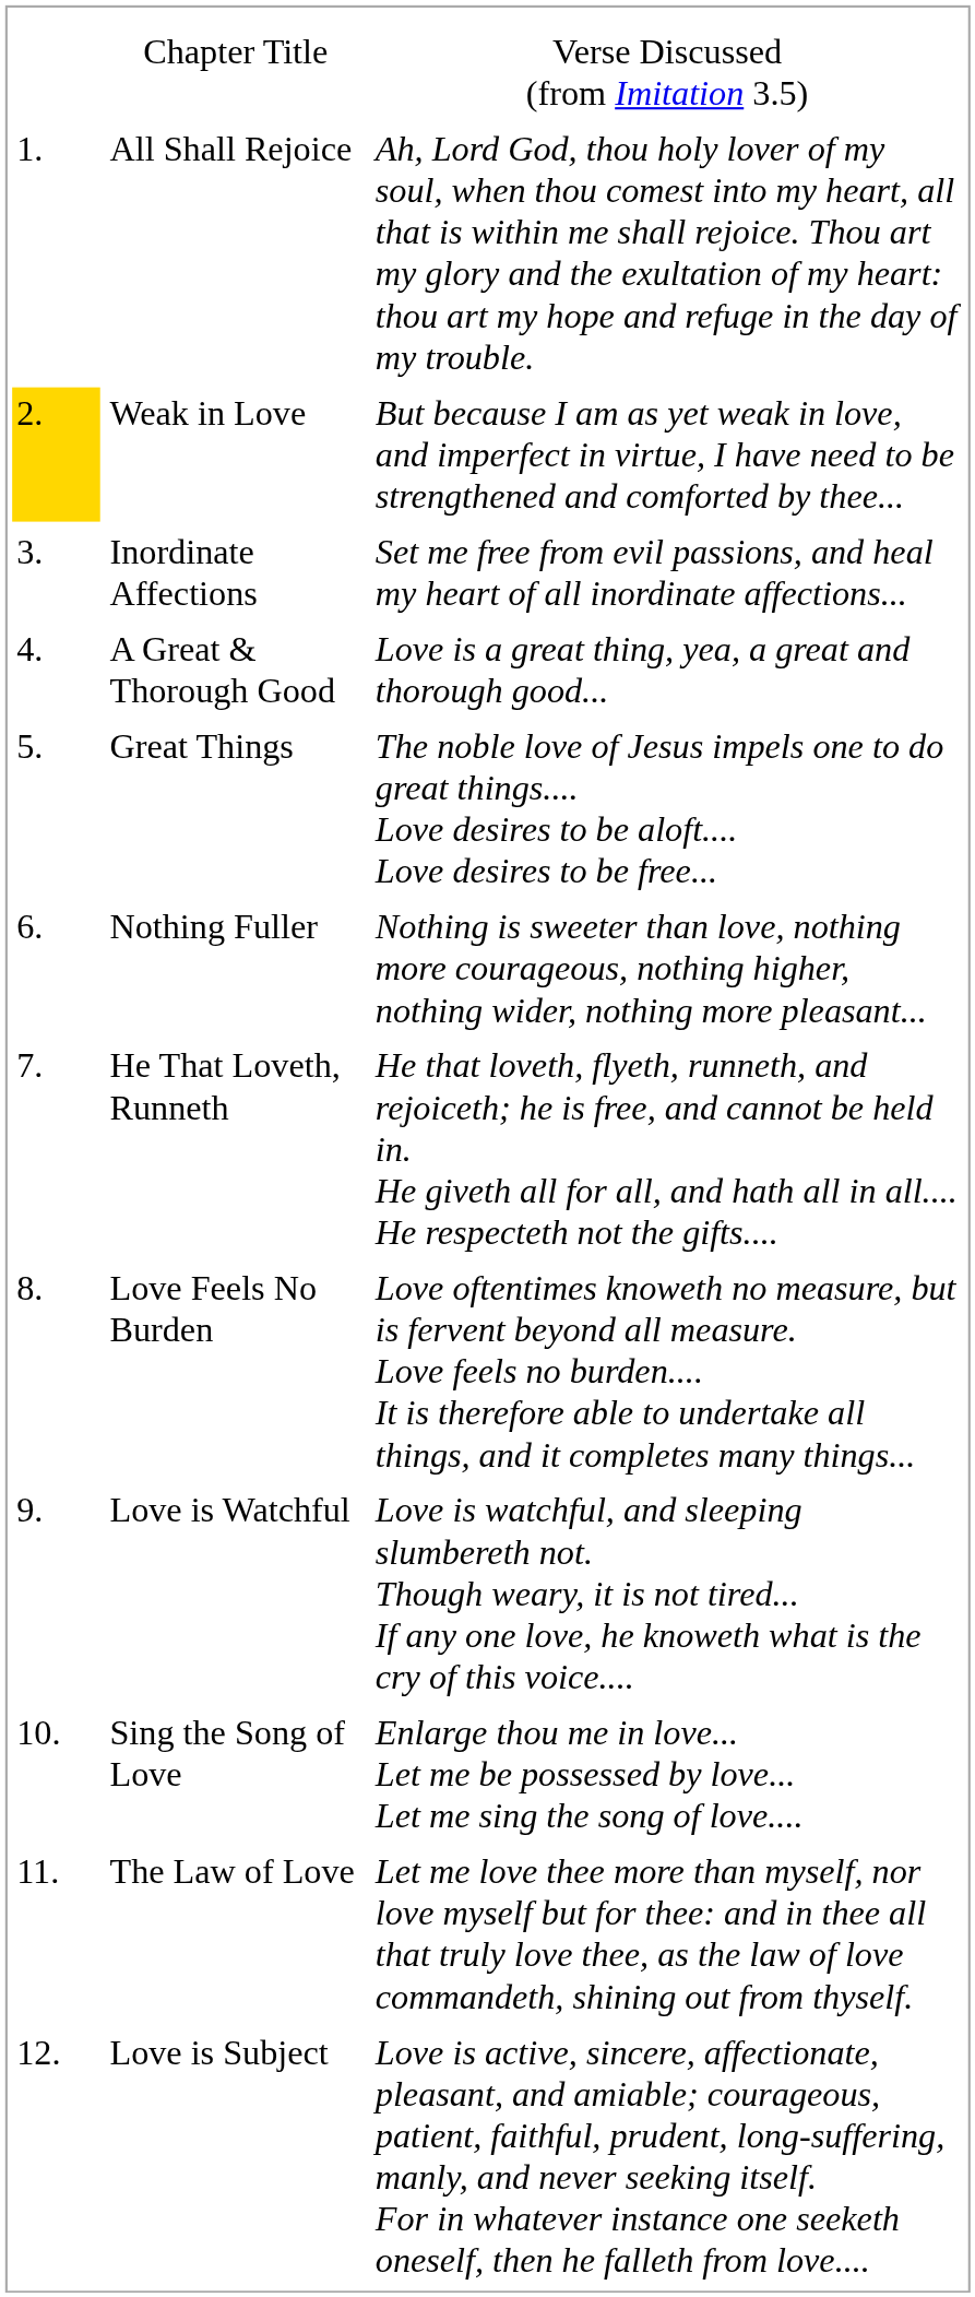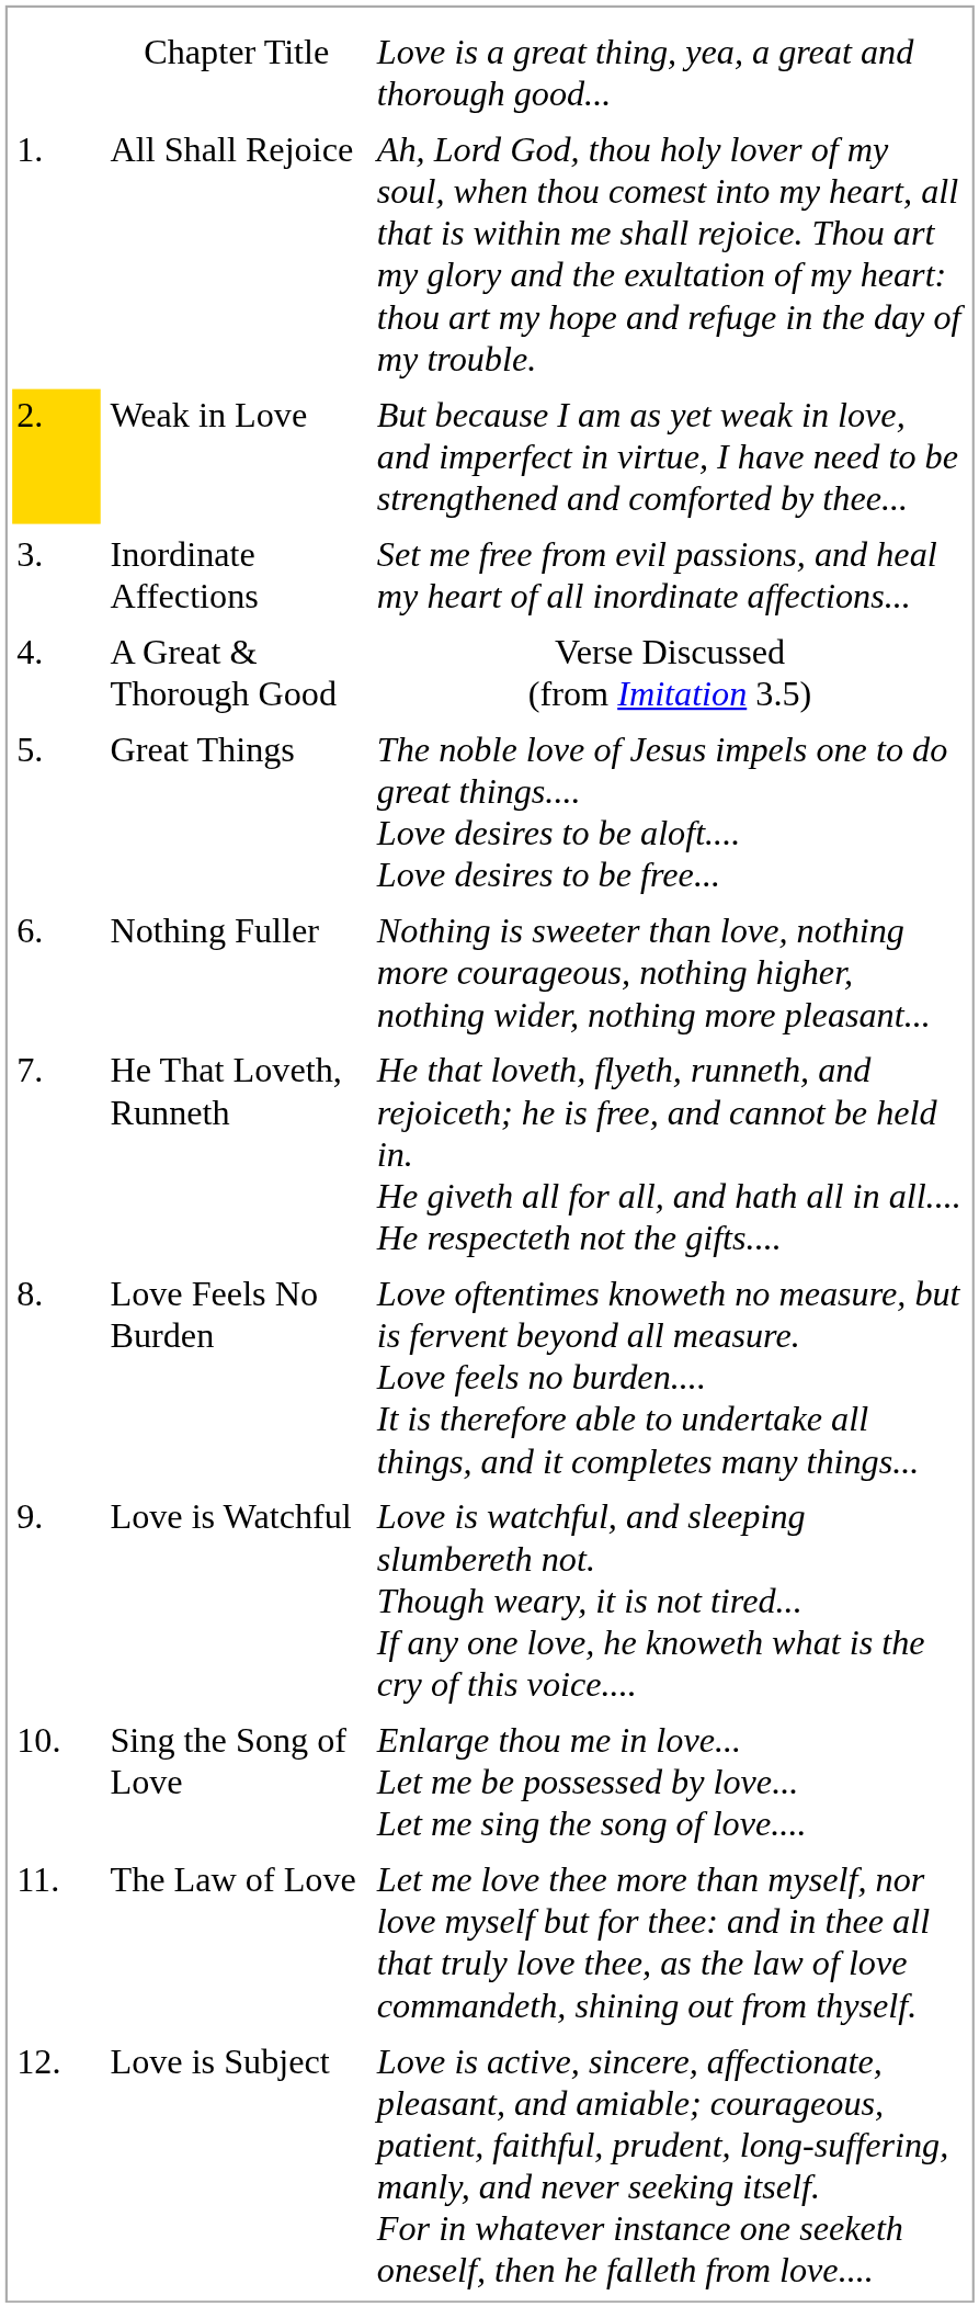Chapter Title | column 3: Verse Discussed (from Imitation 3.5) -> Love is a great thing, yea, a great and thorough good...
A Great & Thorough Good | column 3: Love is a great thing, yea, a great and thorough good... -> Verse Discussed (from Imitation 3.5)
